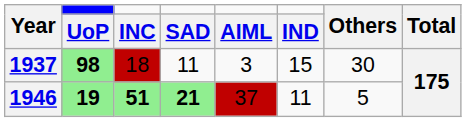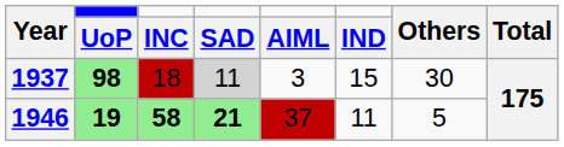1937 | SAD: no background -> lightgrey background
1946 | INC: 51 -> 58
